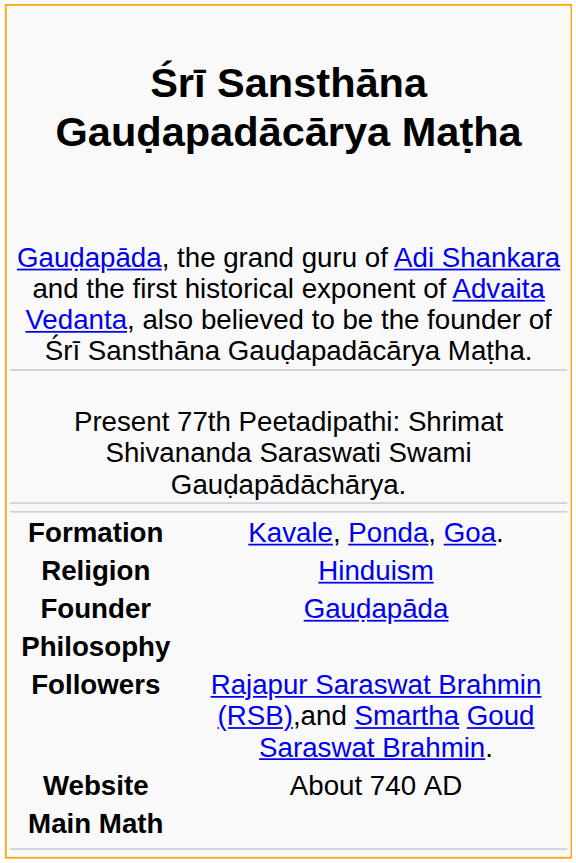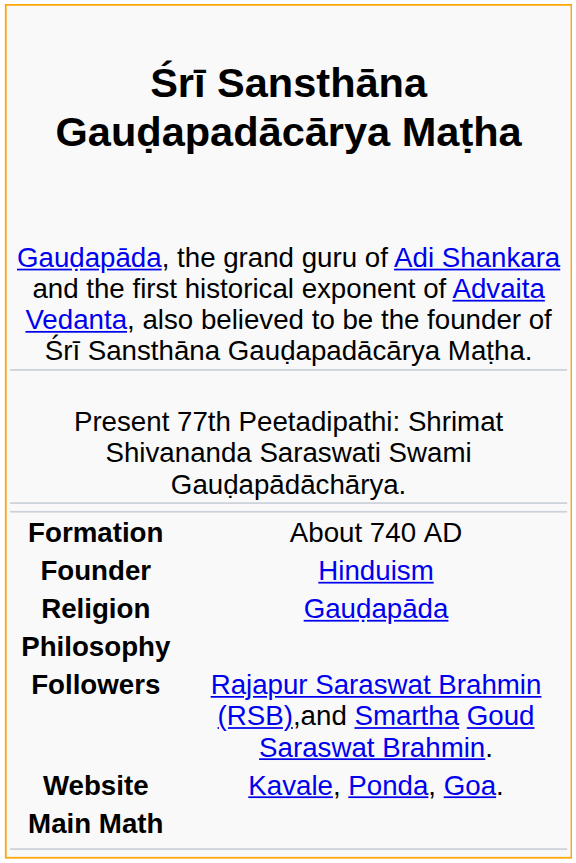row 4 | column 2: Kavale, Ponda, Goa. -> About 740 AD
row 5 | column 1: Religion -> Founder
row 6 | column 1: Founder -> Religion
row 9 | column 2: About 740 AD -> Kavale, Ponda, Goa.
